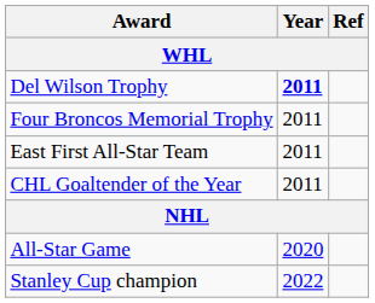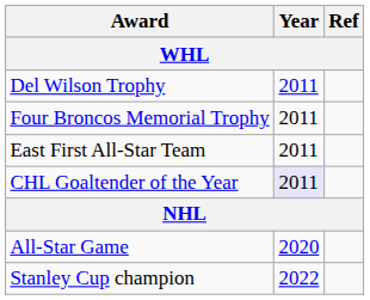Del Wilson Trophy | Year: bold -> normal
CHL Goaltender of the Year | Year: no background -> lavender background
